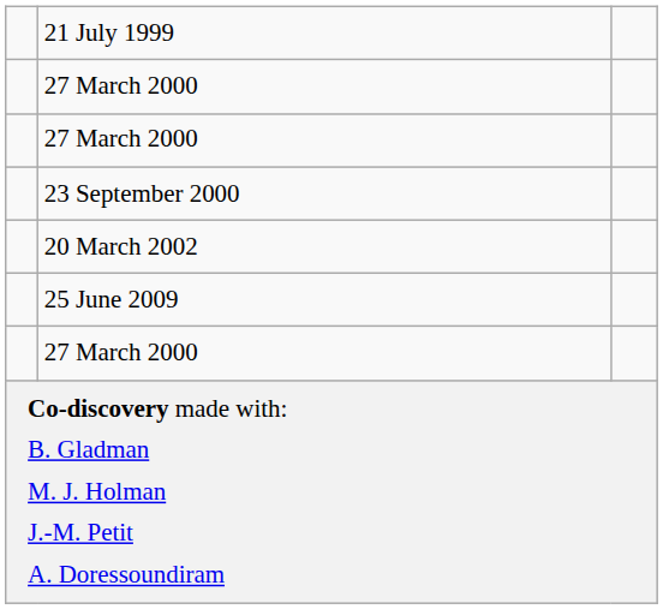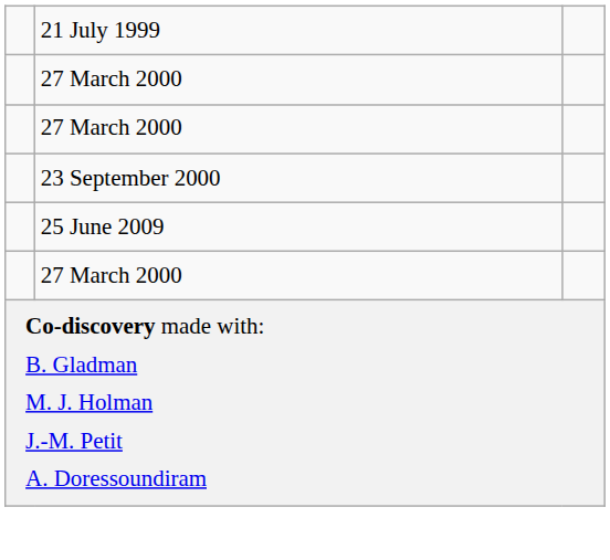- row: 20 March 2002
